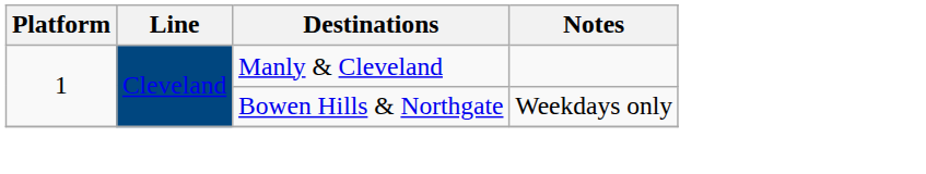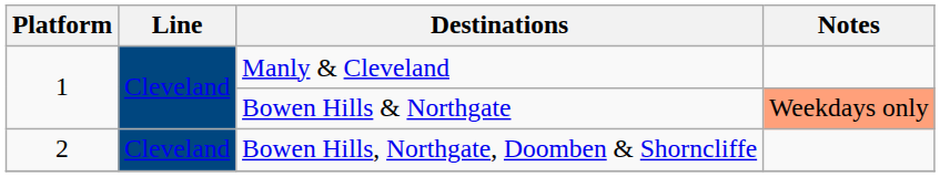Bowen Hills & Northgate | Notes: no background -> lightsalmon background
+ row: 2 | Cleveland | Bowen Hills, Northgate, Doomben & Shorncliffe
